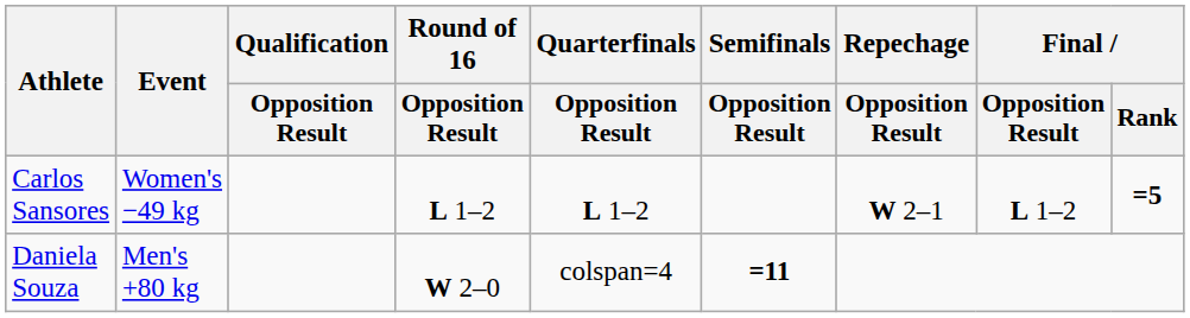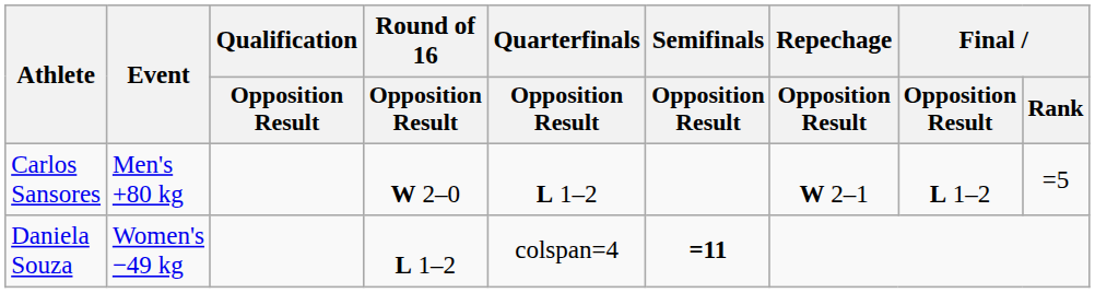Carlos Sansores | Event: Women's −49 kg -> Men's +80 kg
Carlos Sansores | Round of 16 / Opposition Result: L 1–2 -> W 2–0
Carlos Sansores | Final / Rank: bold -> normal
Daniela Souza | Event: Men's +80 kg -> Women's −49 kg
Daniela Souza | Round of 16 / Opposition Result: W 2–0 -> L 1–2
